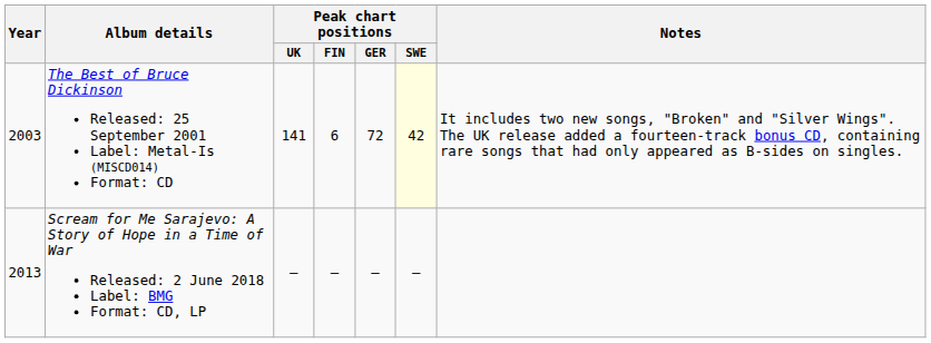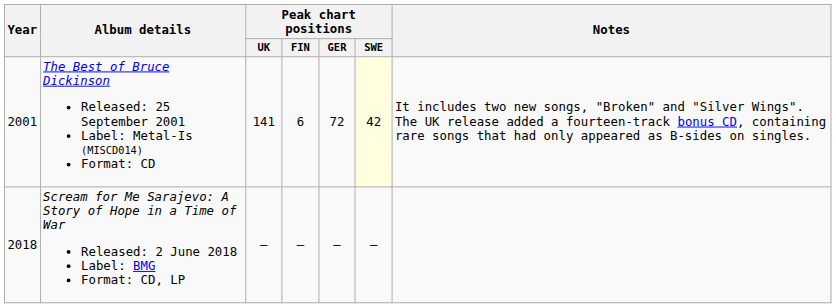row 3 | Year: 2003 -> 2001
row 4 | Year: 2013 -> 2018
